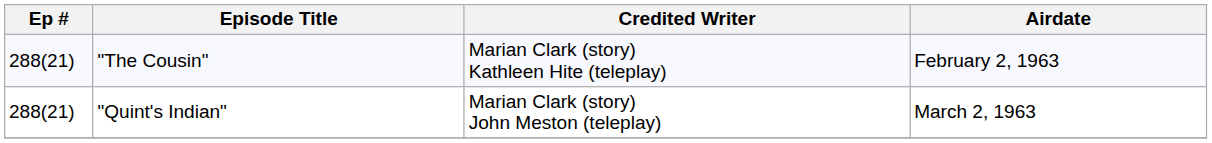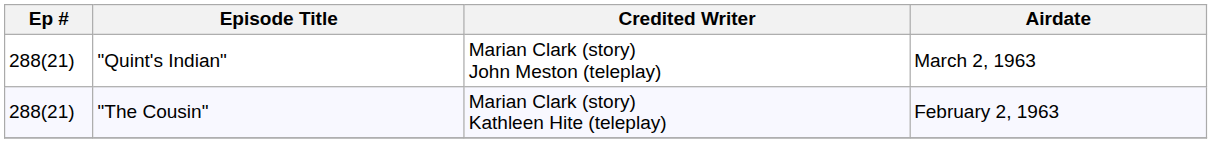rows swapped: "The Cousin" <-> "Quint's Indian"
